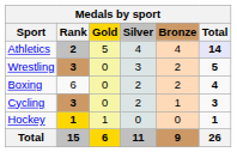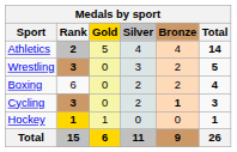Athletics | Total: lavender background -> no background
Cycling | Bronze: normal -> bold
